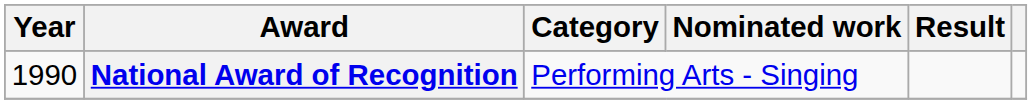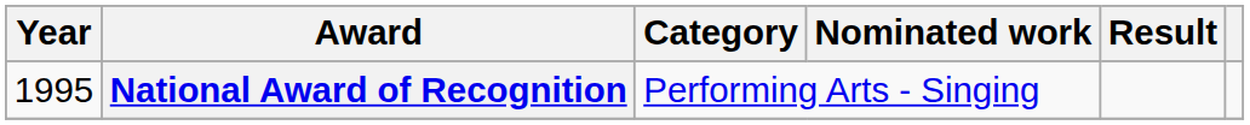National Award of Recognition | Year: 1990 -> 1995
